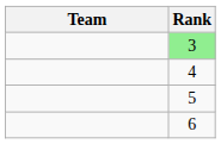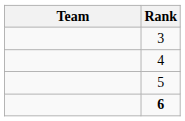3 | Rank: lightgreen background -> no background
6 | Rank: normal -> bold
